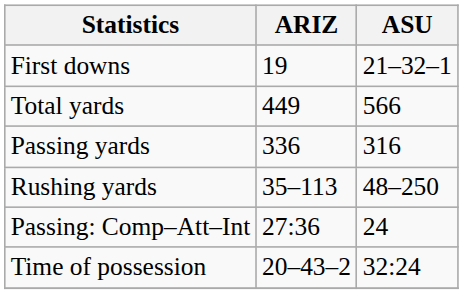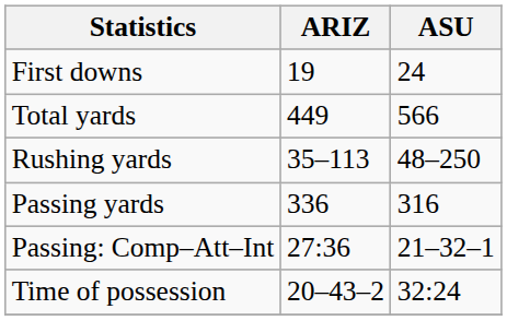First downs | ASU: 21–32–1 -> 24
rows swapped: Rushing yards <-> Passing yards
Passing: Comp–Att–Int | ASU: 24 -> 21–32–1
